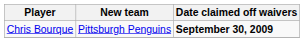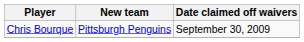Chris Bourque | Date claimed off waivers: bold -> normal
